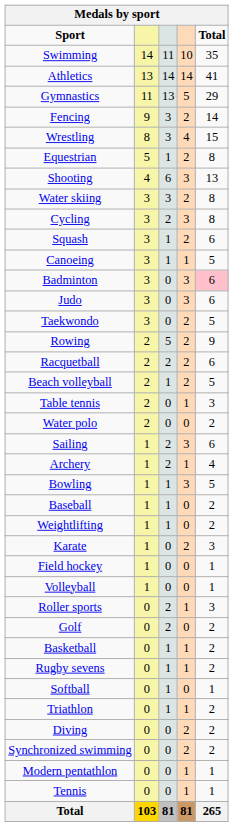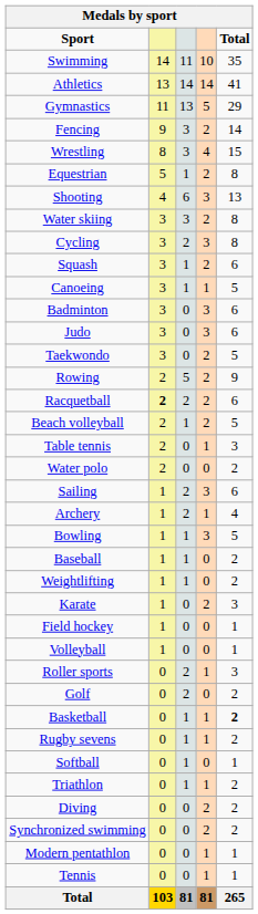Badminton | Total: pink background -> no background
Racquetball | column 2: normal -> bold
Basketball | Total: normal -> bold
